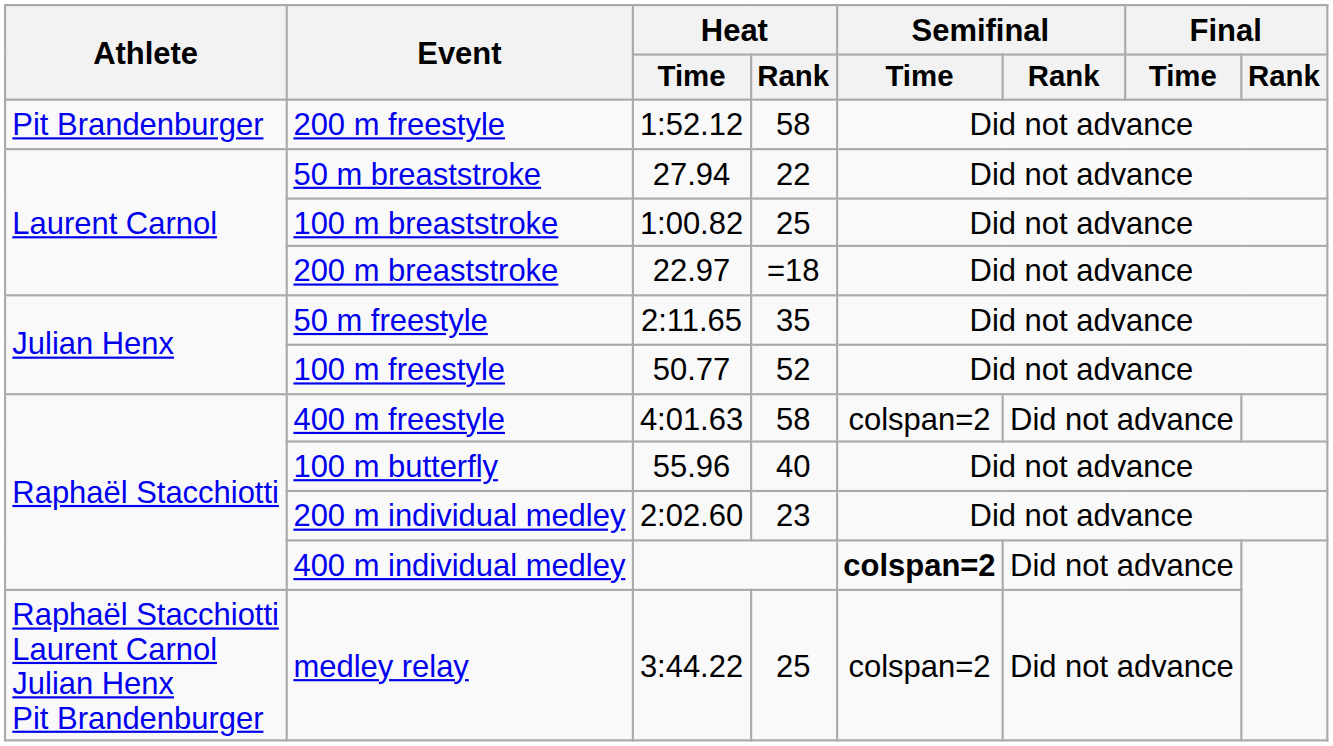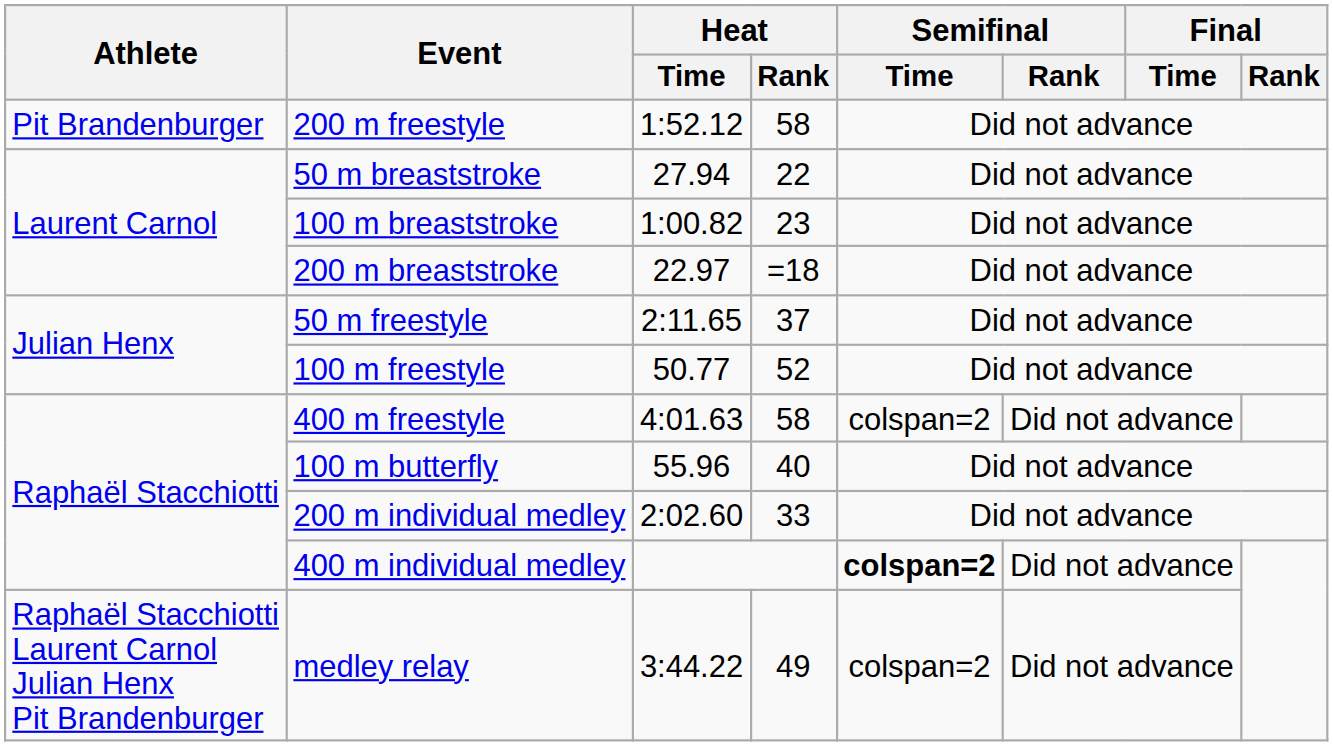100 m breaststroke | Heat / Rank: 25 -> 23
50 m freestyle | Heat / Rank: 35 -> 37
200 m individual medley | Heat / Rank: 23 -> 33
medley relay | Heat / Rank: 25 -> 49
